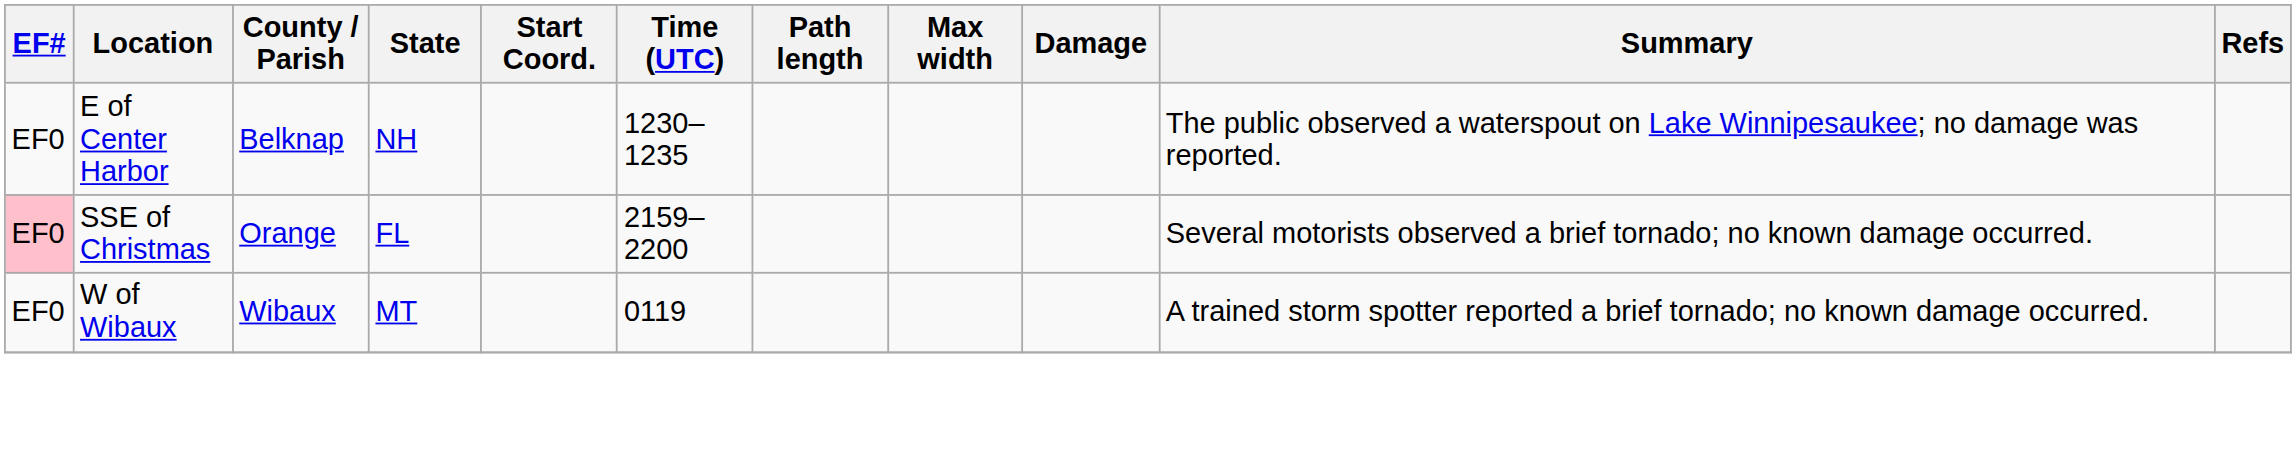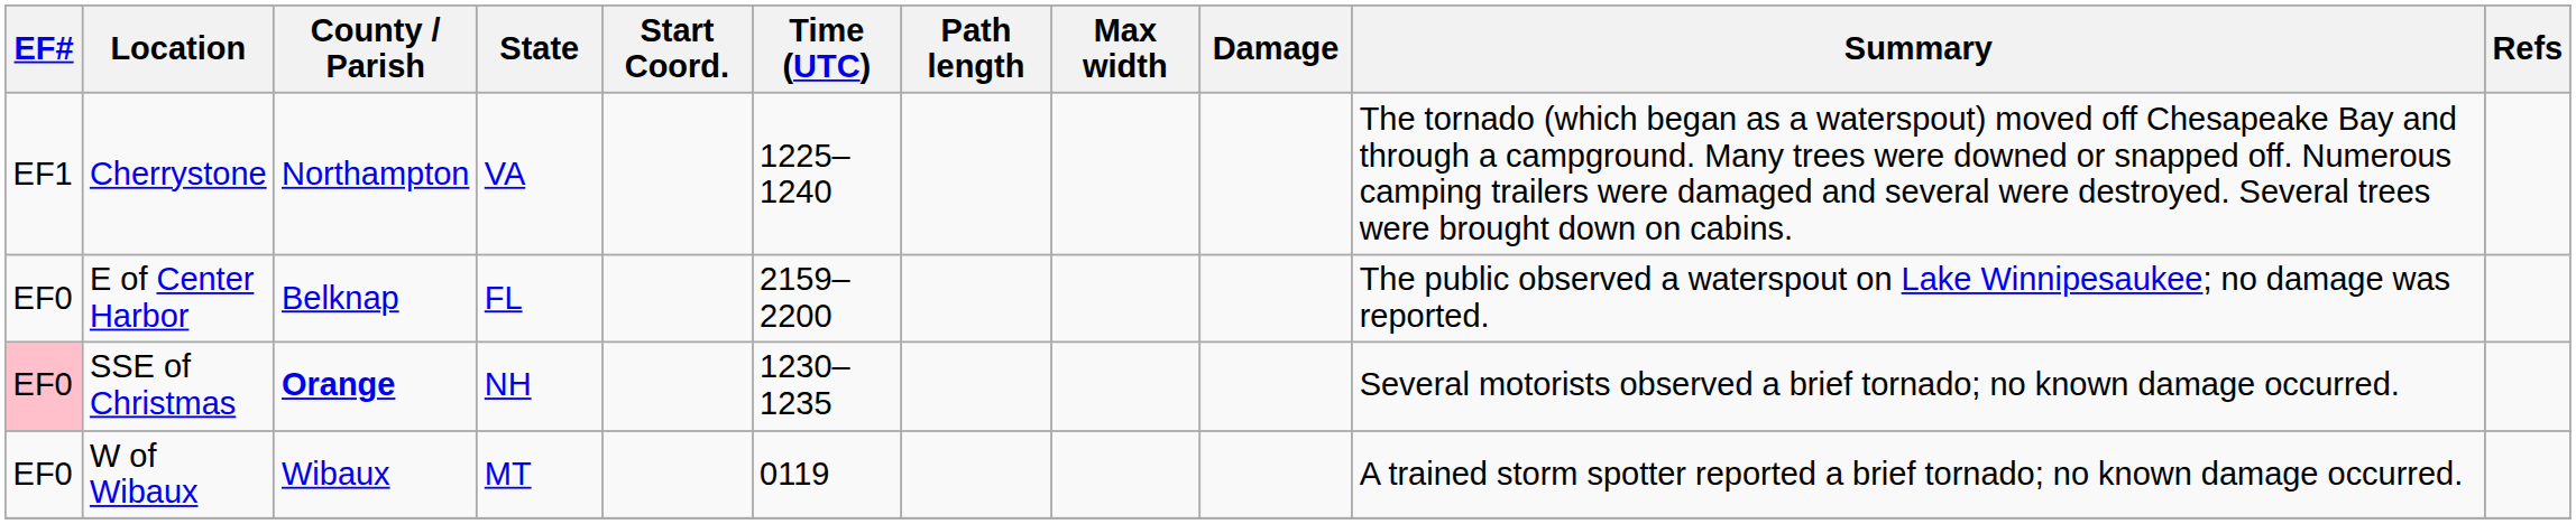+ row: EF1 | Cherrystone | Northampton | VA | 1225–1240 | The tornado (which began as a waterspout) moved off Chesapeake Bay and through a campground. Many trees were downed or snapped off. Numerous camping trailers were damaged and several were destroyed. Several trees were brought down on cabins.
E of Center Harbor | State: NH -> FL
E of Center Harbor | Time (UTC): 1230–1235 -> 2159–2200
SSE of Christmas | County / Parish: normal -> bold
SSE of Christmas | State: FL -> NH
SSE of Christmas | Time (UTC): 2159–2200 -> 1230–1235
